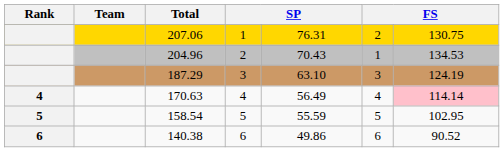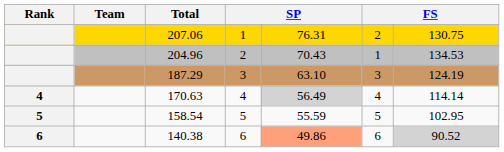170.63 | column 5: no background -> lightgrey background
170.63 | column 7: pink background -> no background
140.38 | column 5: no background -> lightsalmon background
140.38 | column 7: no background -> lightgrey background
